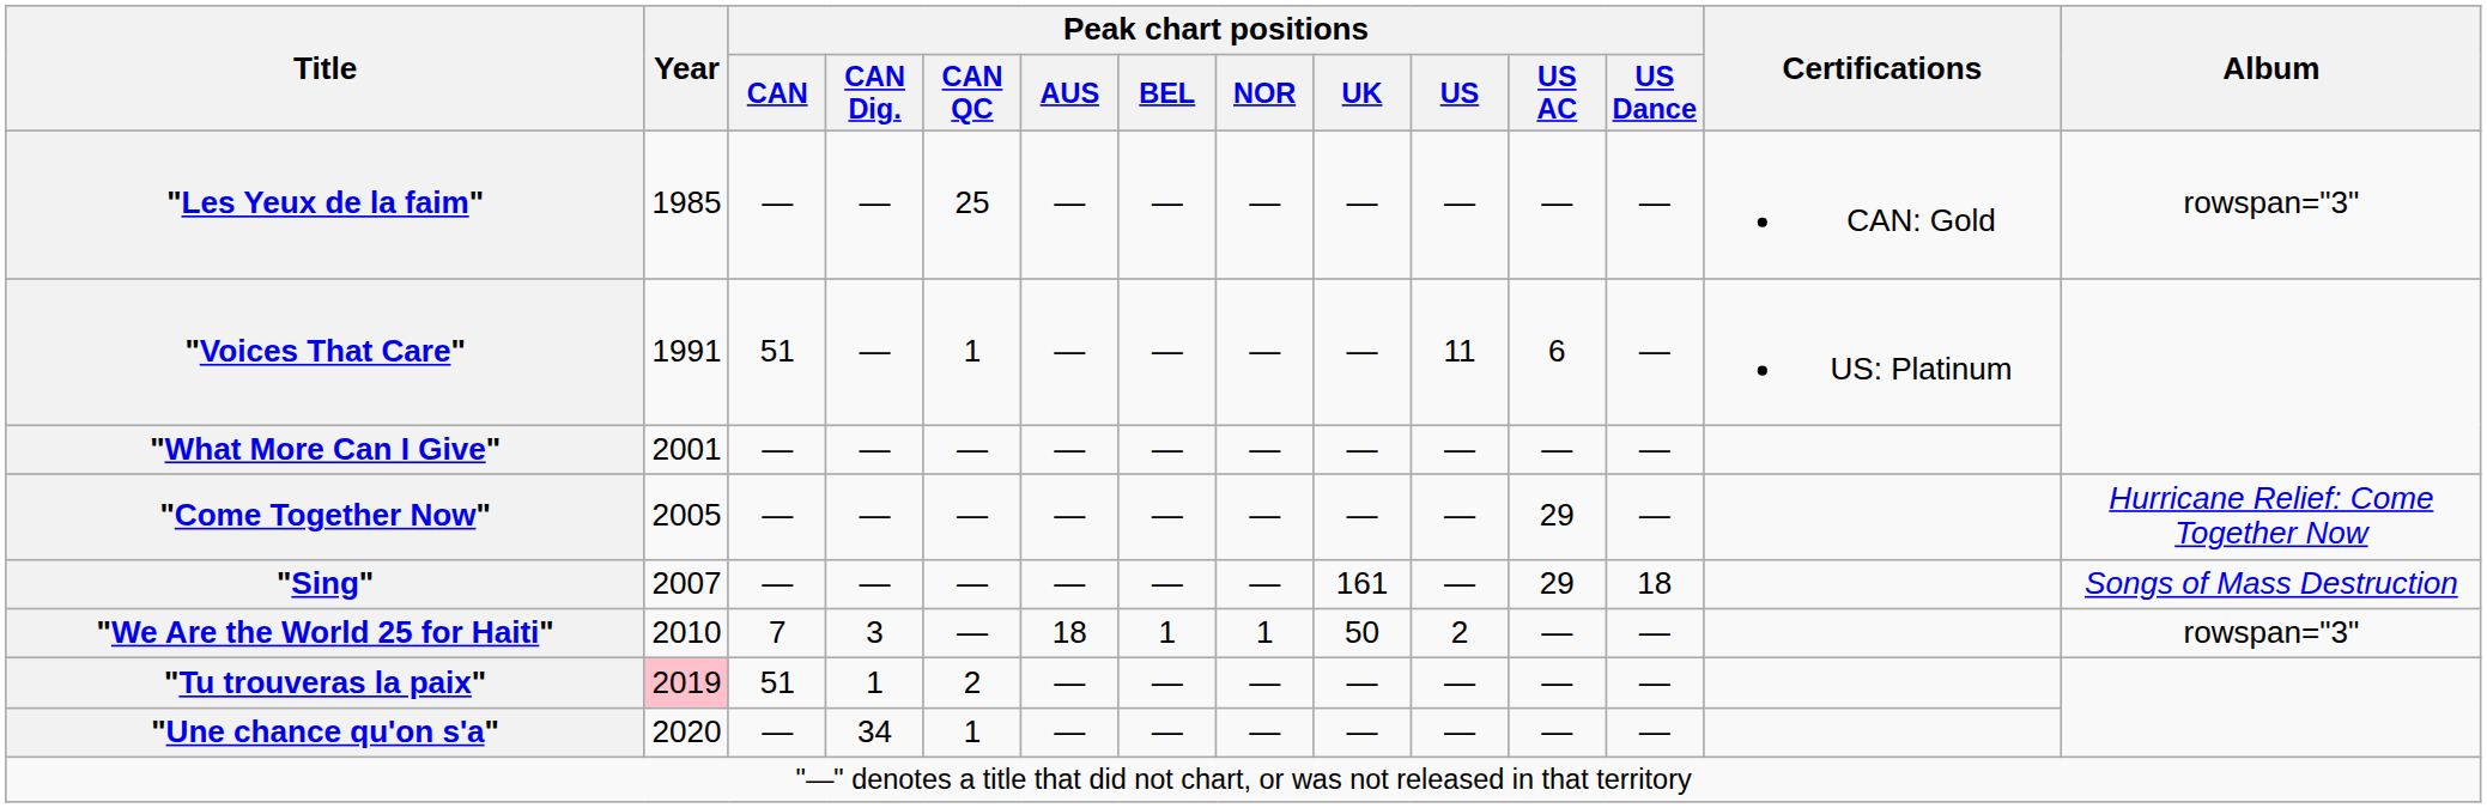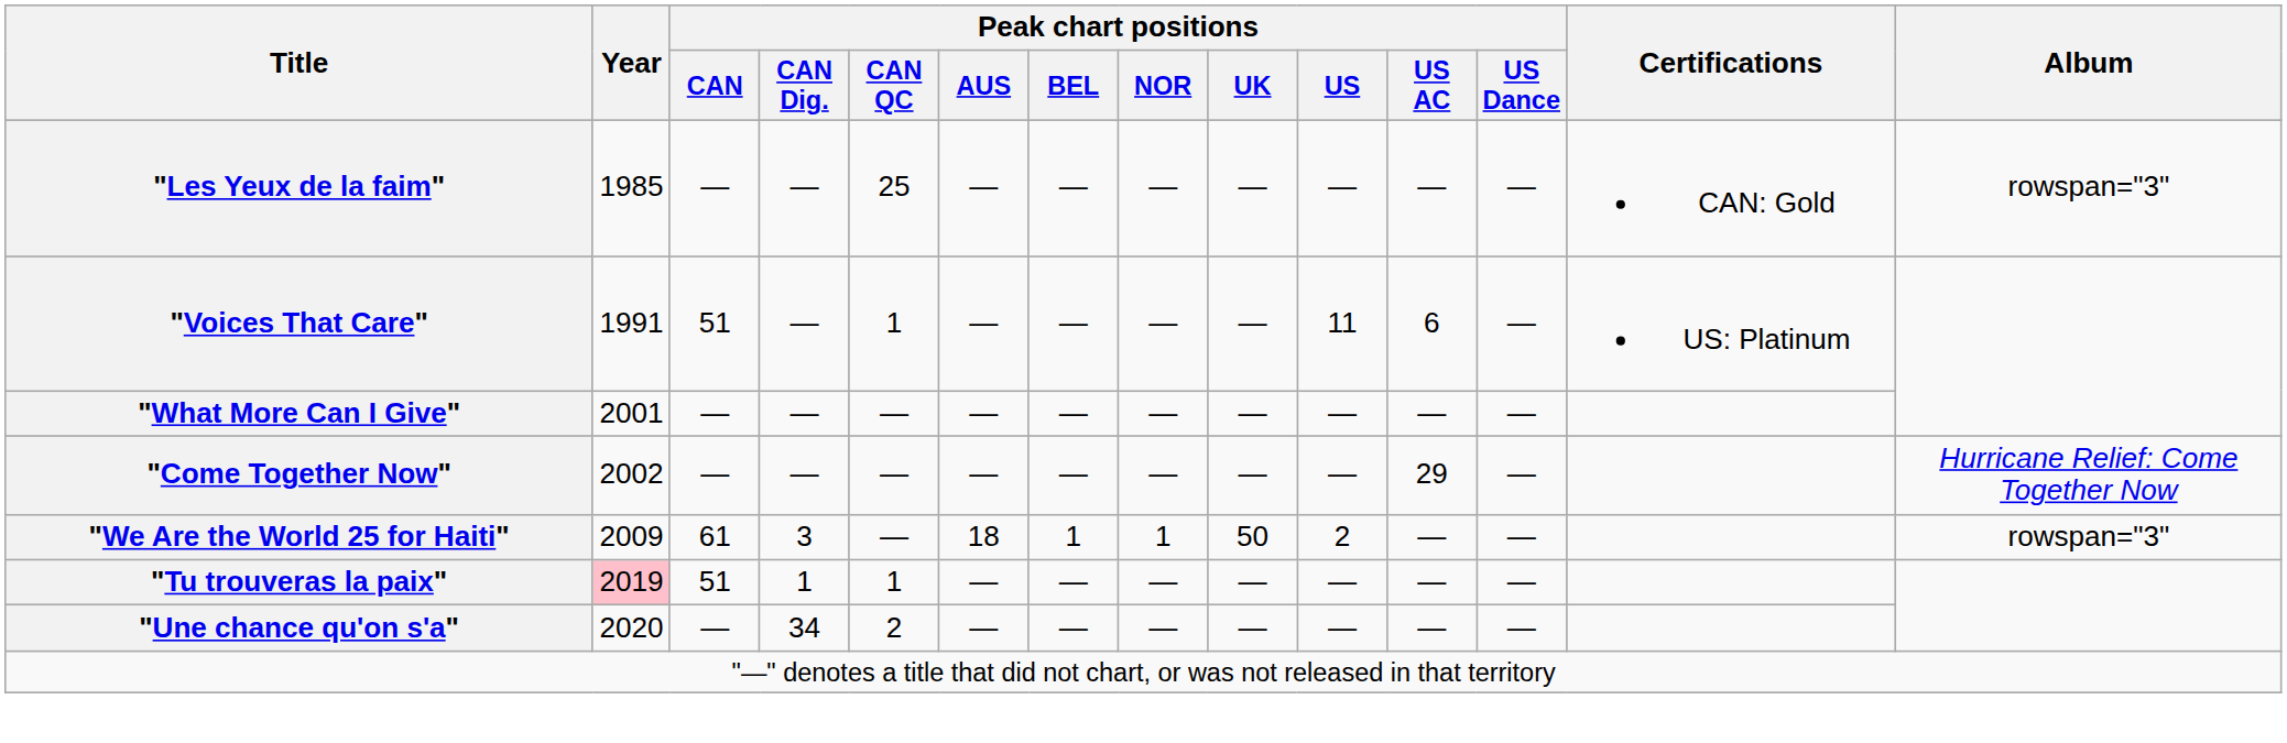"Come Together Now" | Year: 2005 -> 2002
- row: "Sing" | 2007 | — | — | — | — | — | — | 161 | — | 29 | 18 | Songs of Mass Destruction
"We Are the World 25 for Haiti" | Year: 2010 -> 2009
"We Are the World 25 for Haiti" | Peak chart positions / CAN: 7 -> 61
"Tu trouveras la paix" | Peak chart positions / CAN QC: 2 -> 1
"Une chance qu'on s'a" | Peak chart positions / CAN QC: 1 -> 2
